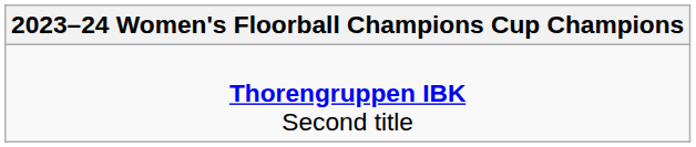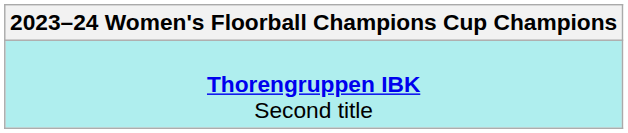row 2 | column 1: no background -> paleturquoise background
